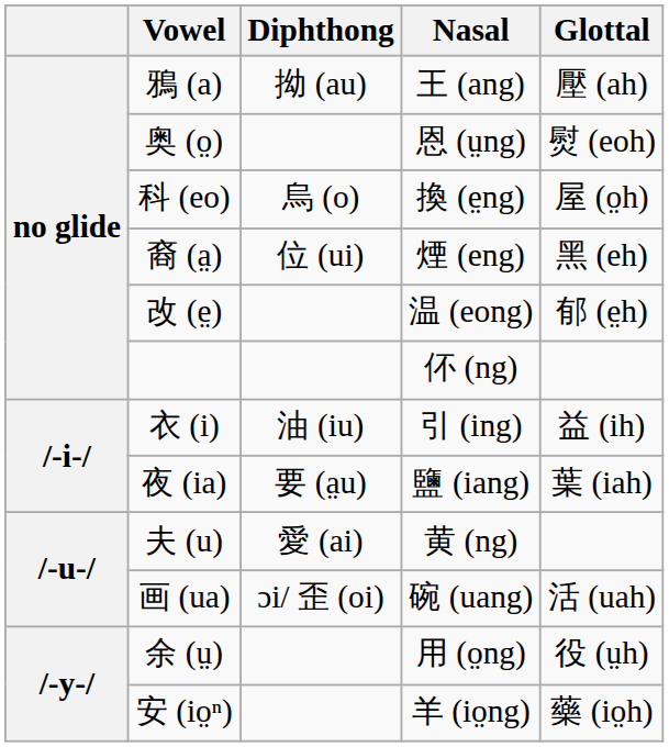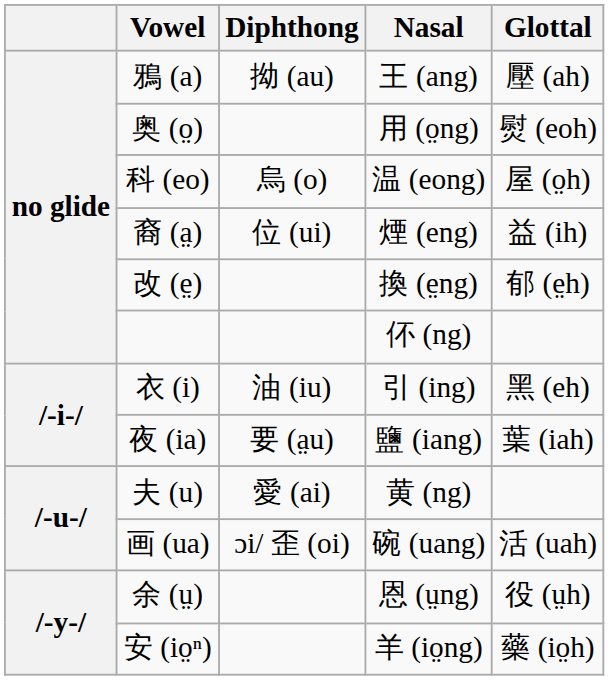奥 (o̤) | Nasal: 恩 (ṳng) -> 用 (o̤ng)
科 (eo) | Nasal: 換 (e̤ng) -> 温 (eong)
裔 (a̤) | Glottal: 黑 (eh) -> 益 (ih)
改 (e̤) | Nasal: 温 (eong) -> 換 (e̤ng)
衣 (i) | Glottal: 益 (ih) -> 黑 (eh)
余 (ṳ) | Nasal: 用 (o̤ng) -> 恩 (ṳng)
